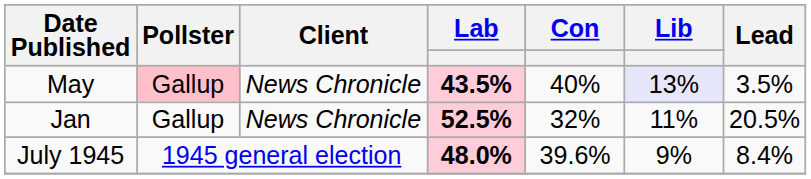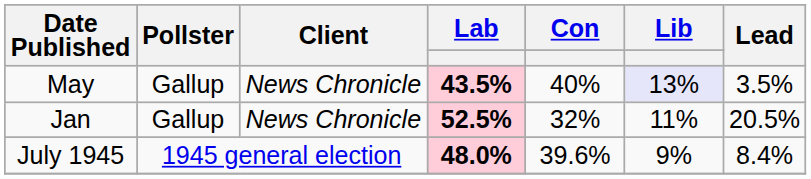May | Pollster: pink background -> no background
